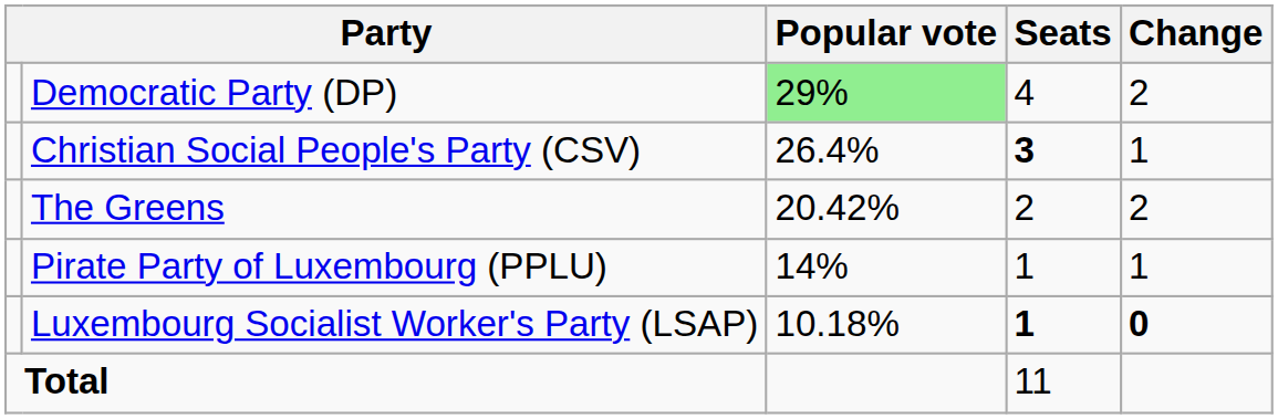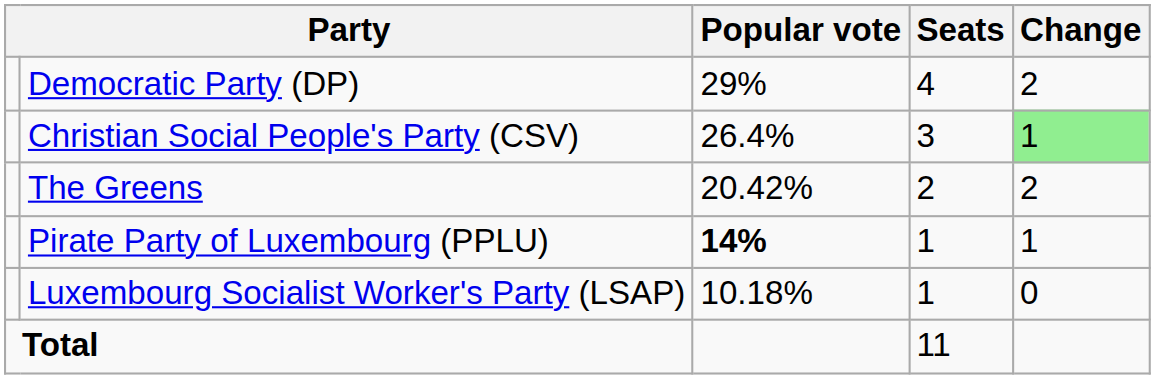Democratic Party (DP) | Popular vote: lightgreen background -> no background
Christian Social People's Party (CSV) | Seats: bold -> normal
Christian Social People's Party (CSV) | Change: no background -> lightgreen background
Pirate Party of Luxembourg (PPLU) | Popular vote: normal -> bold
Luxembourg Socialist Worker's Party (LSAP) | Seats: bold -> normal
Luxembourg Socialist Worker's Party (LSAP) | Change: bold -> normal
